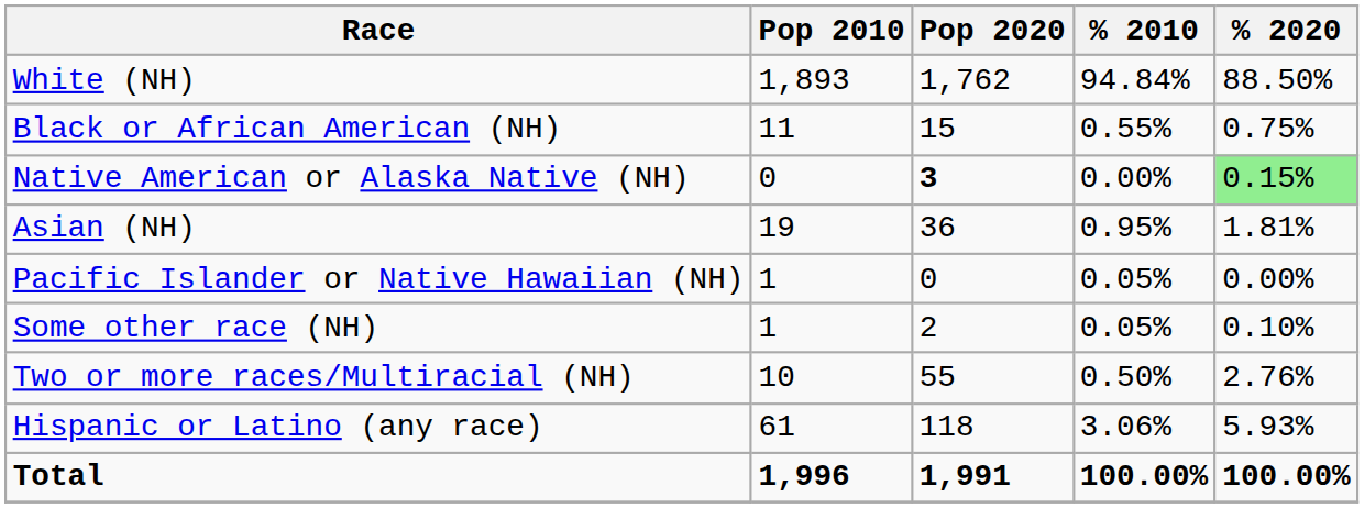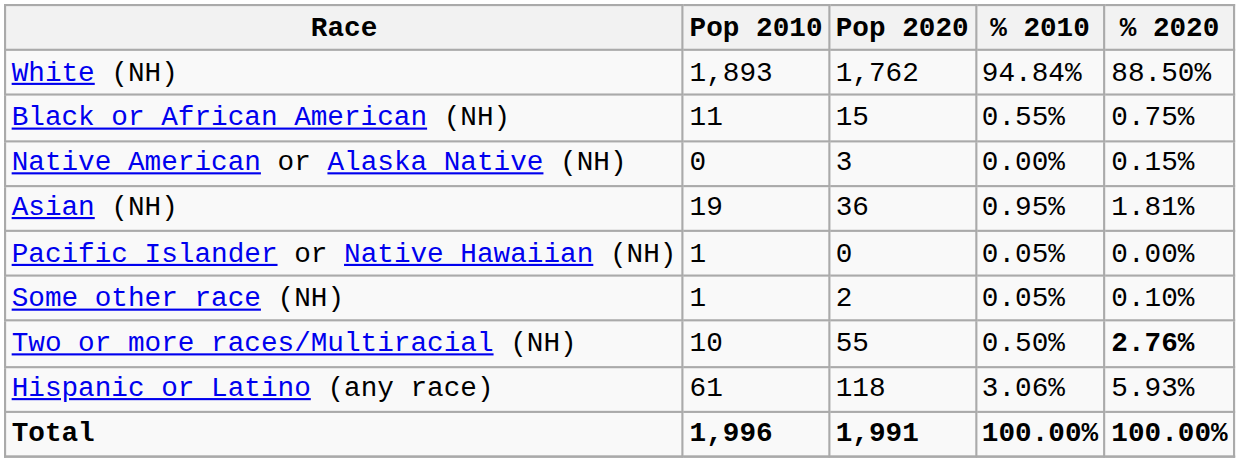Native American or Alaska Native (NH) | Pop 2020: bold -> normal
Native American or Alaska Native (NH) | % 2020: lightgreen background -> no background
Two or more races/Multiracial (NH) | % 2020: normal -> bold
